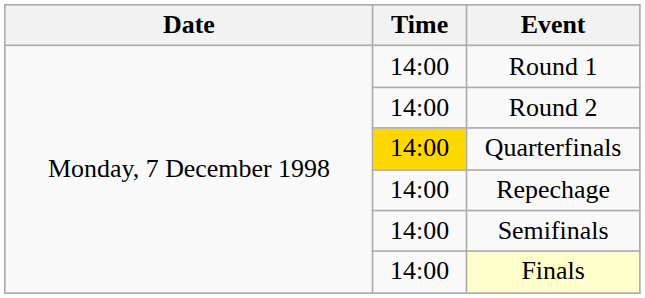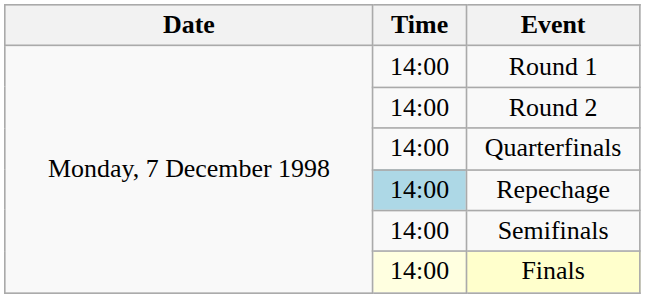Quarterfinals | Time: gold background -> no background
Repechage | Time: no background -> lightblue background
Finals | Time: no background -> lightyellow background
